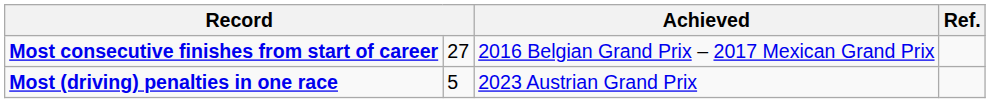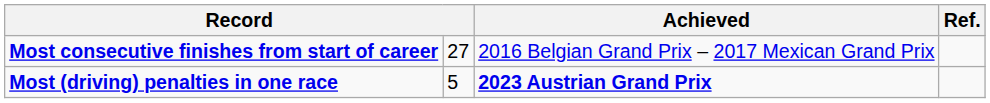Most (driving) penalties in one race | Achieved: normal -> bold
